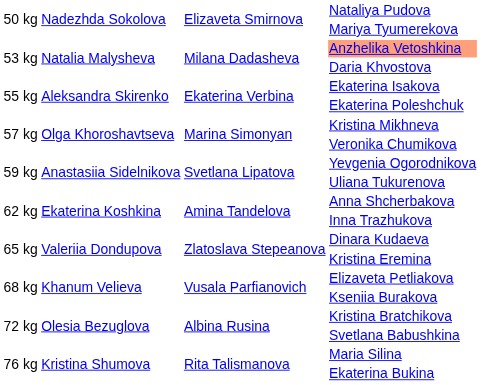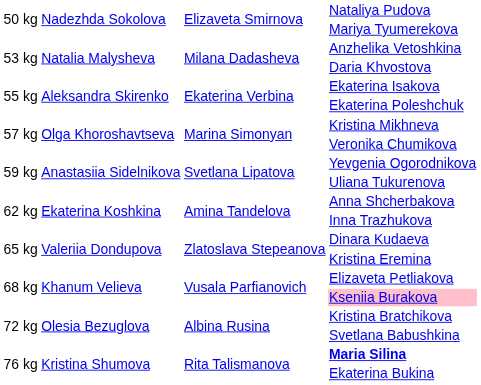Anzhelika Vetoshkina | column 4: lightsalmon background -> no background
Kseniia Burakova | column 4: no background -> pink background
Maria Silina | column 4: normal -> bold
